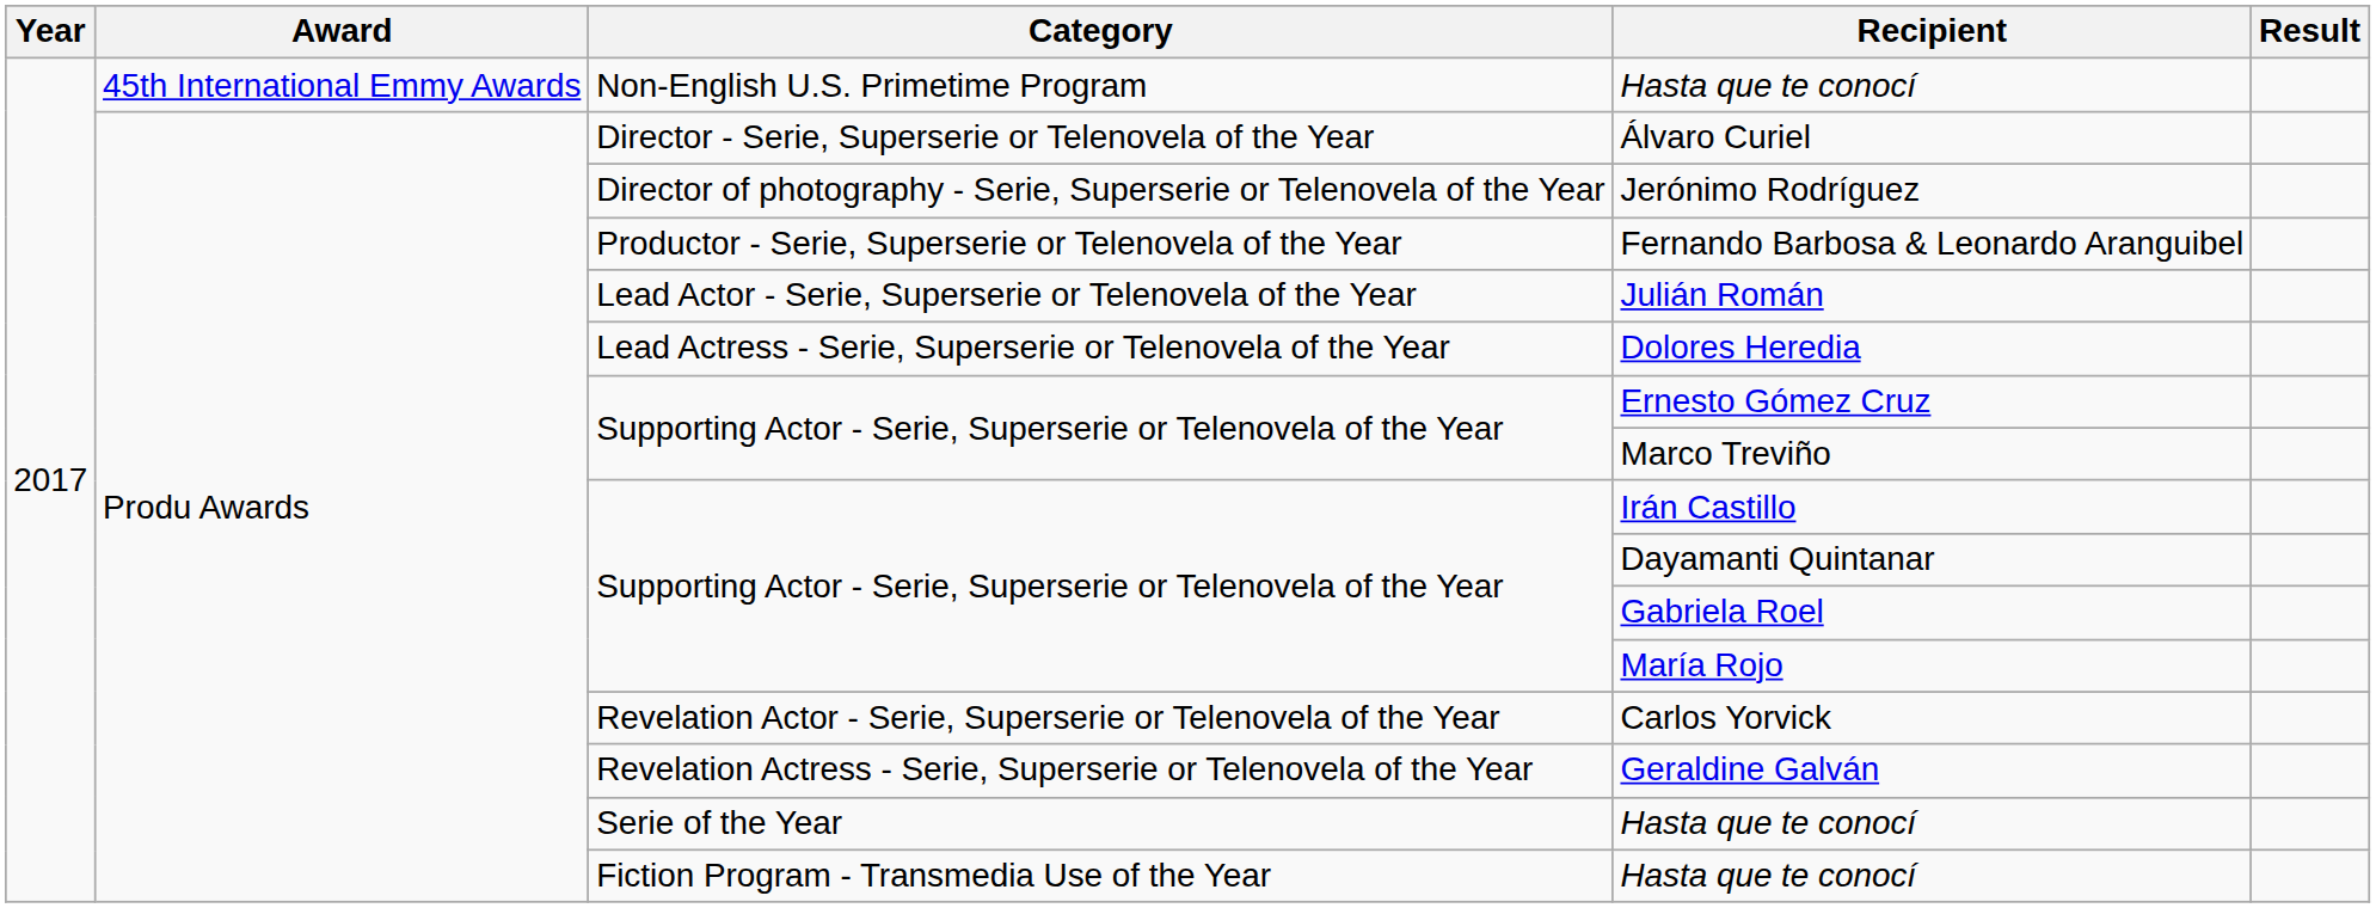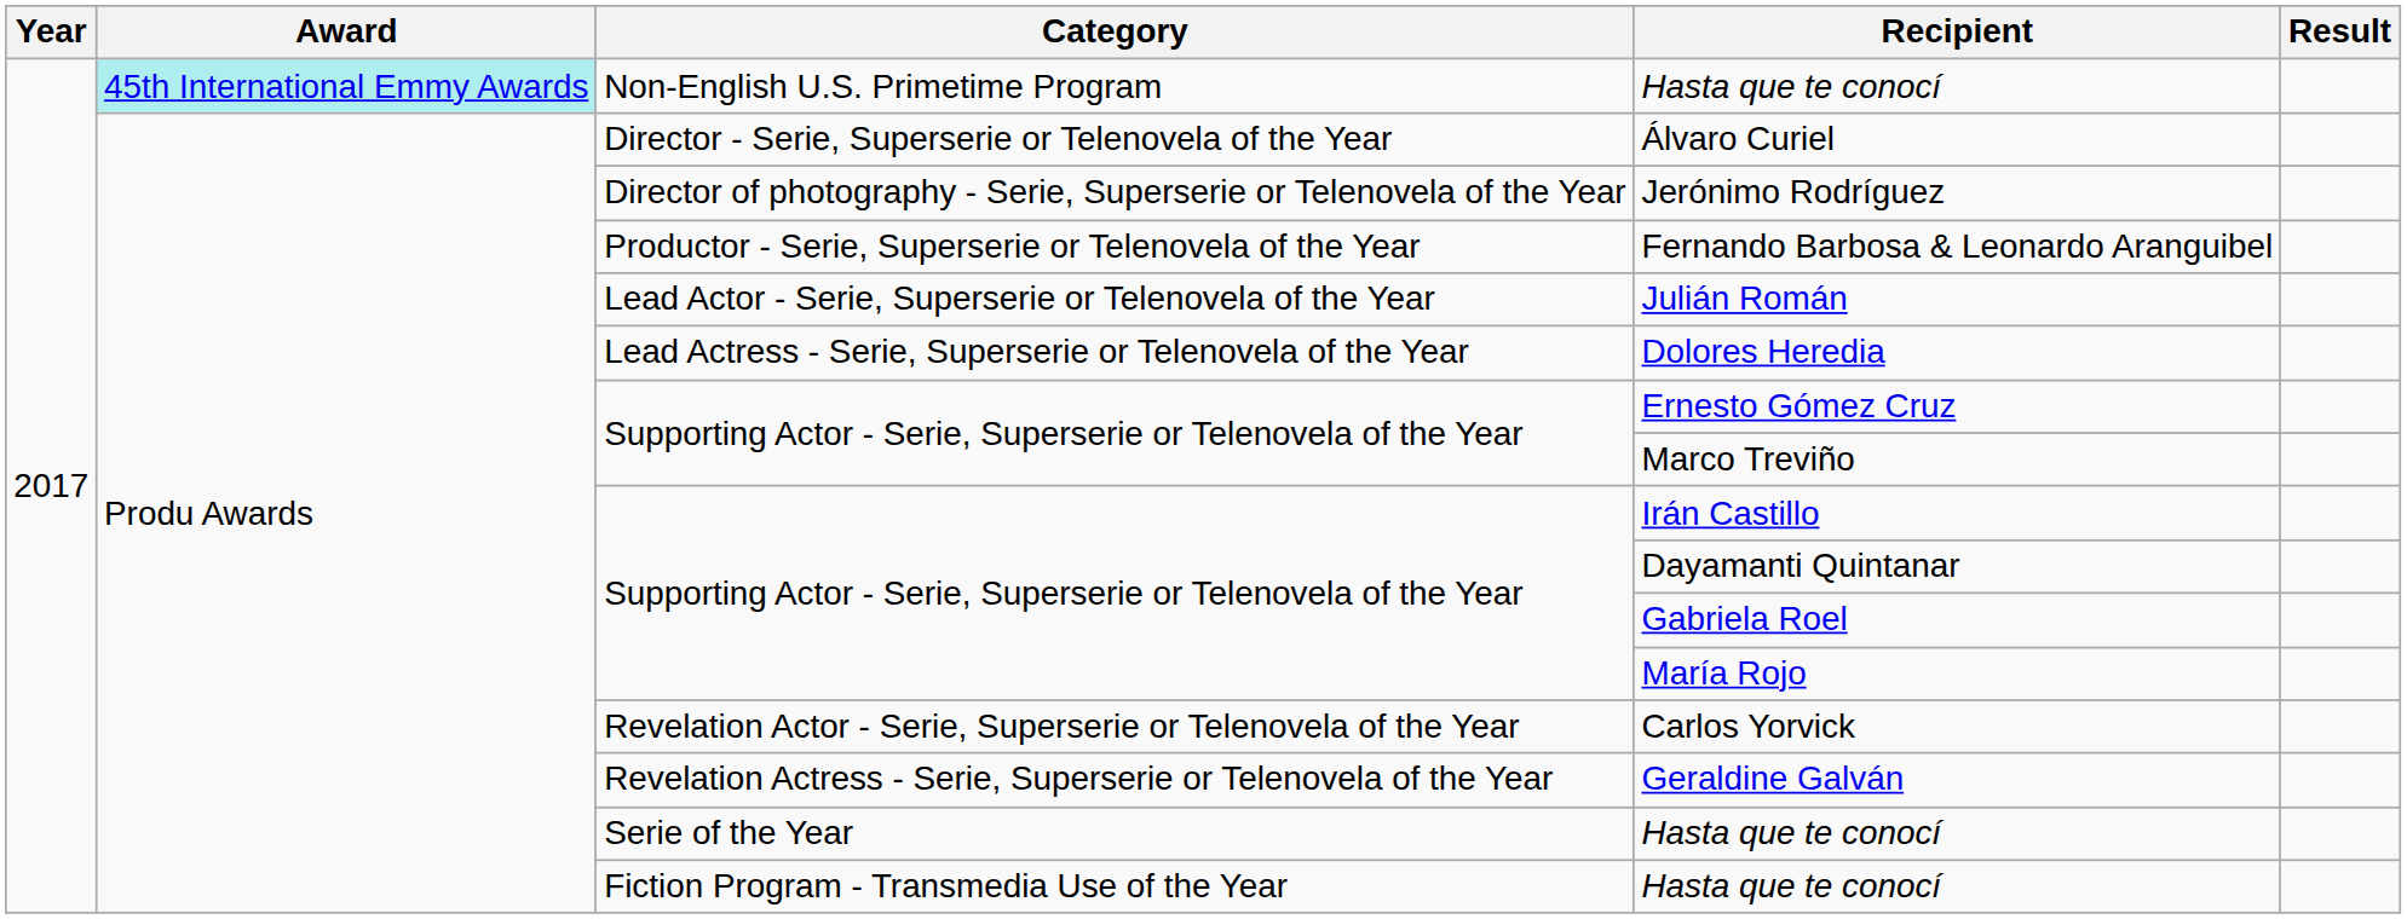Non-English U.S. Primetime Program / Hasta que te conocí | Award: no background -> paleturquoise background
